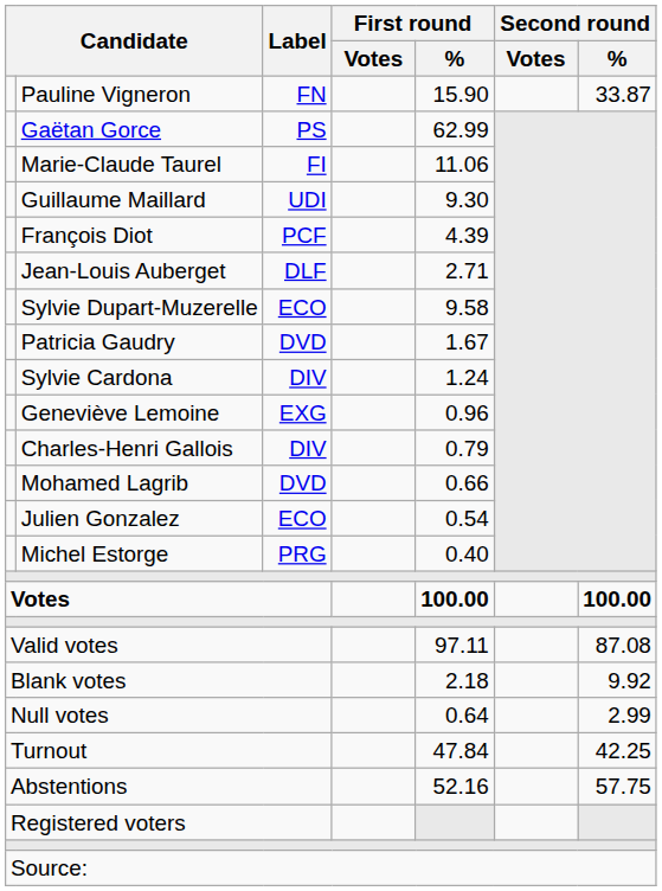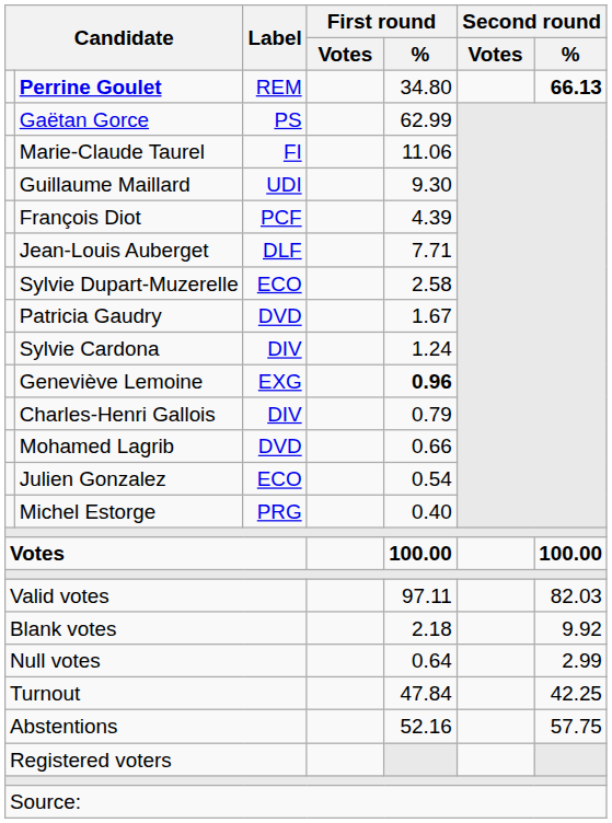+ row: Perrine Goulet | REM | 34.80 | 66.13
- row: Pauline Vigneron | FN | 15.90 | 33.87
Jean-Louis Auberget | First round / %: 2.71 -> 7.71
Sylvie Dupart-Muzerelle | First round / %: 9.58 -> 2.58
Geneviève Lemoine | First round / %: normal -> bold
Valid votes | Second round / %: 87.08 -> 82.03
